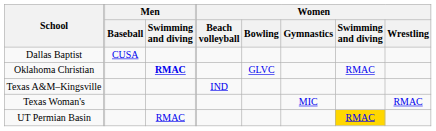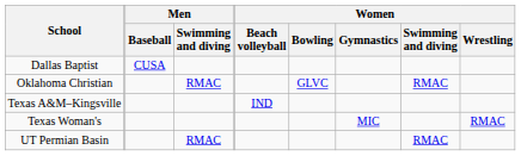Oklahoma Christian | Men / Swimming and diving: bold -> normal
UT Permian Basin | Women / Swimming and diving: gold background -> no background
